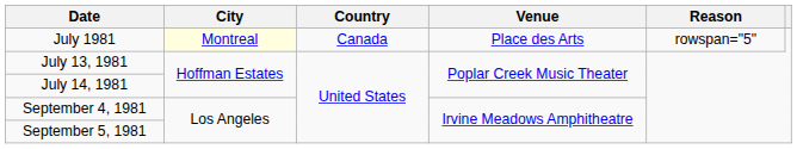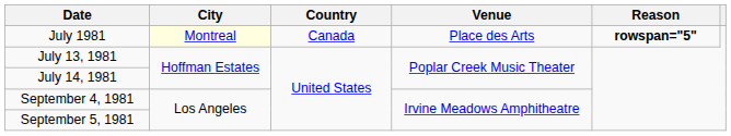July 1981 | Reason: normal -> bold
